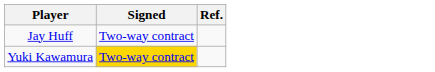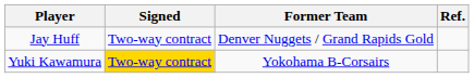+ column: Former Team | Denver Nuggets / Grand Rapids Gold | Yokohama B-Corsairs
